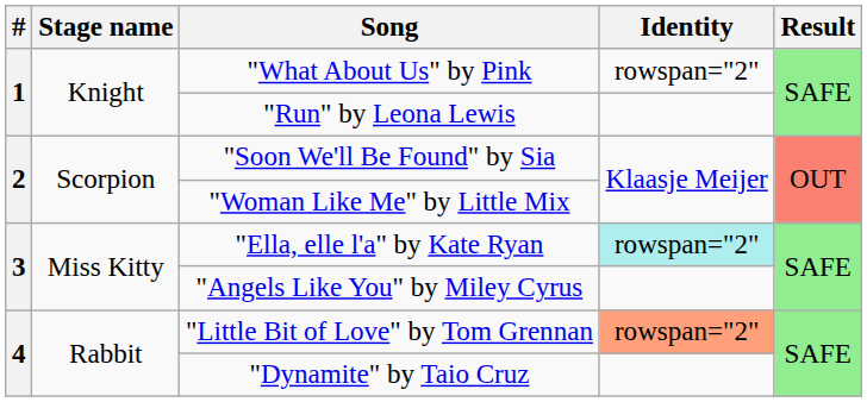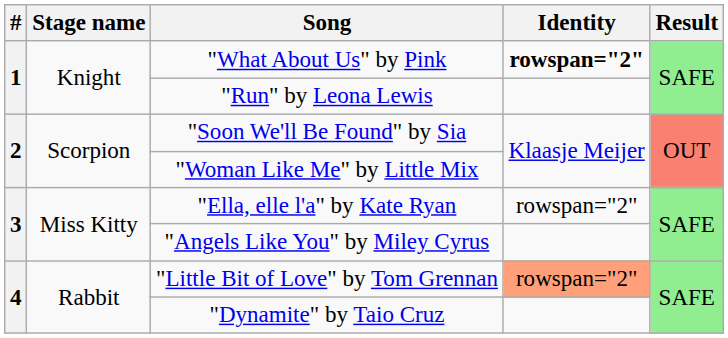"What About Us" by Pink | Identity: normal -> bold
"Ella, elle l'a" by Kate Ryan | Identity: paleturquoise background -> no background
